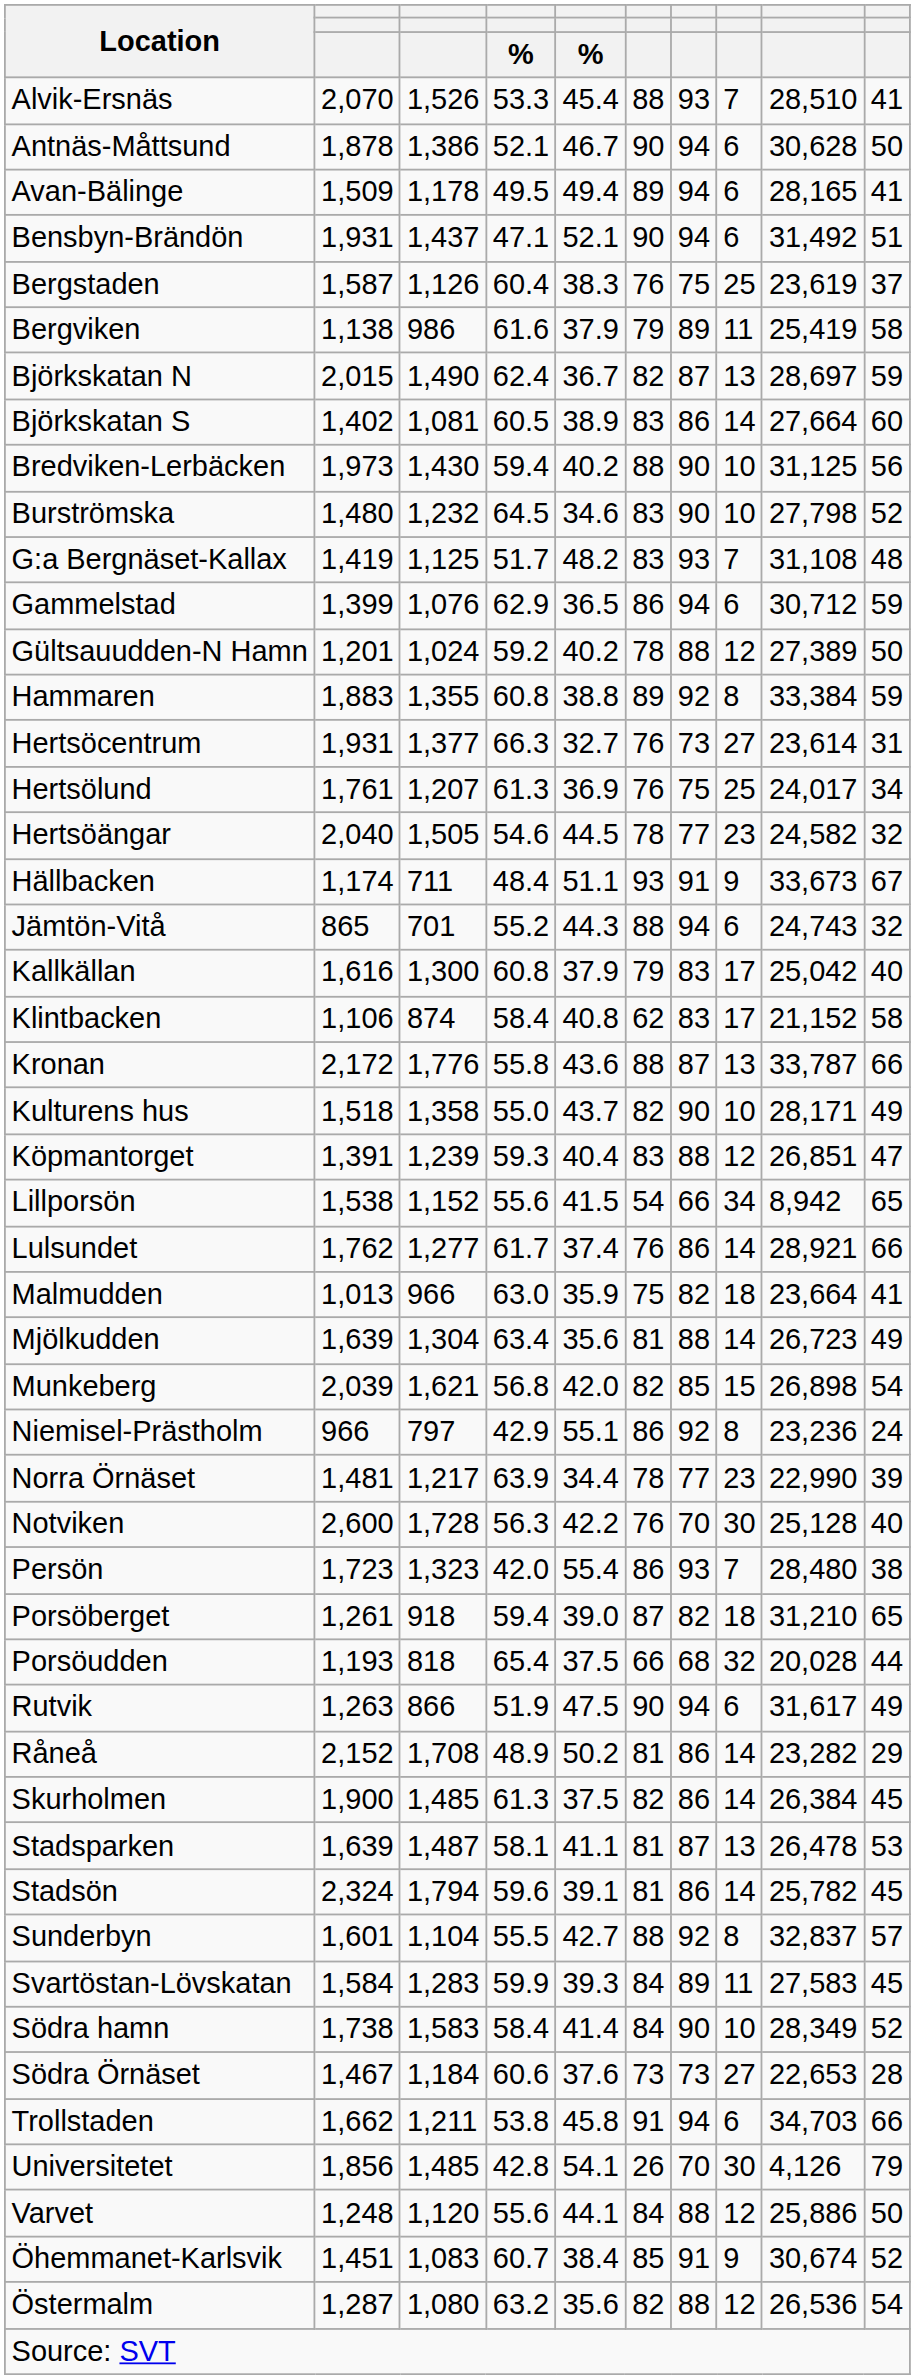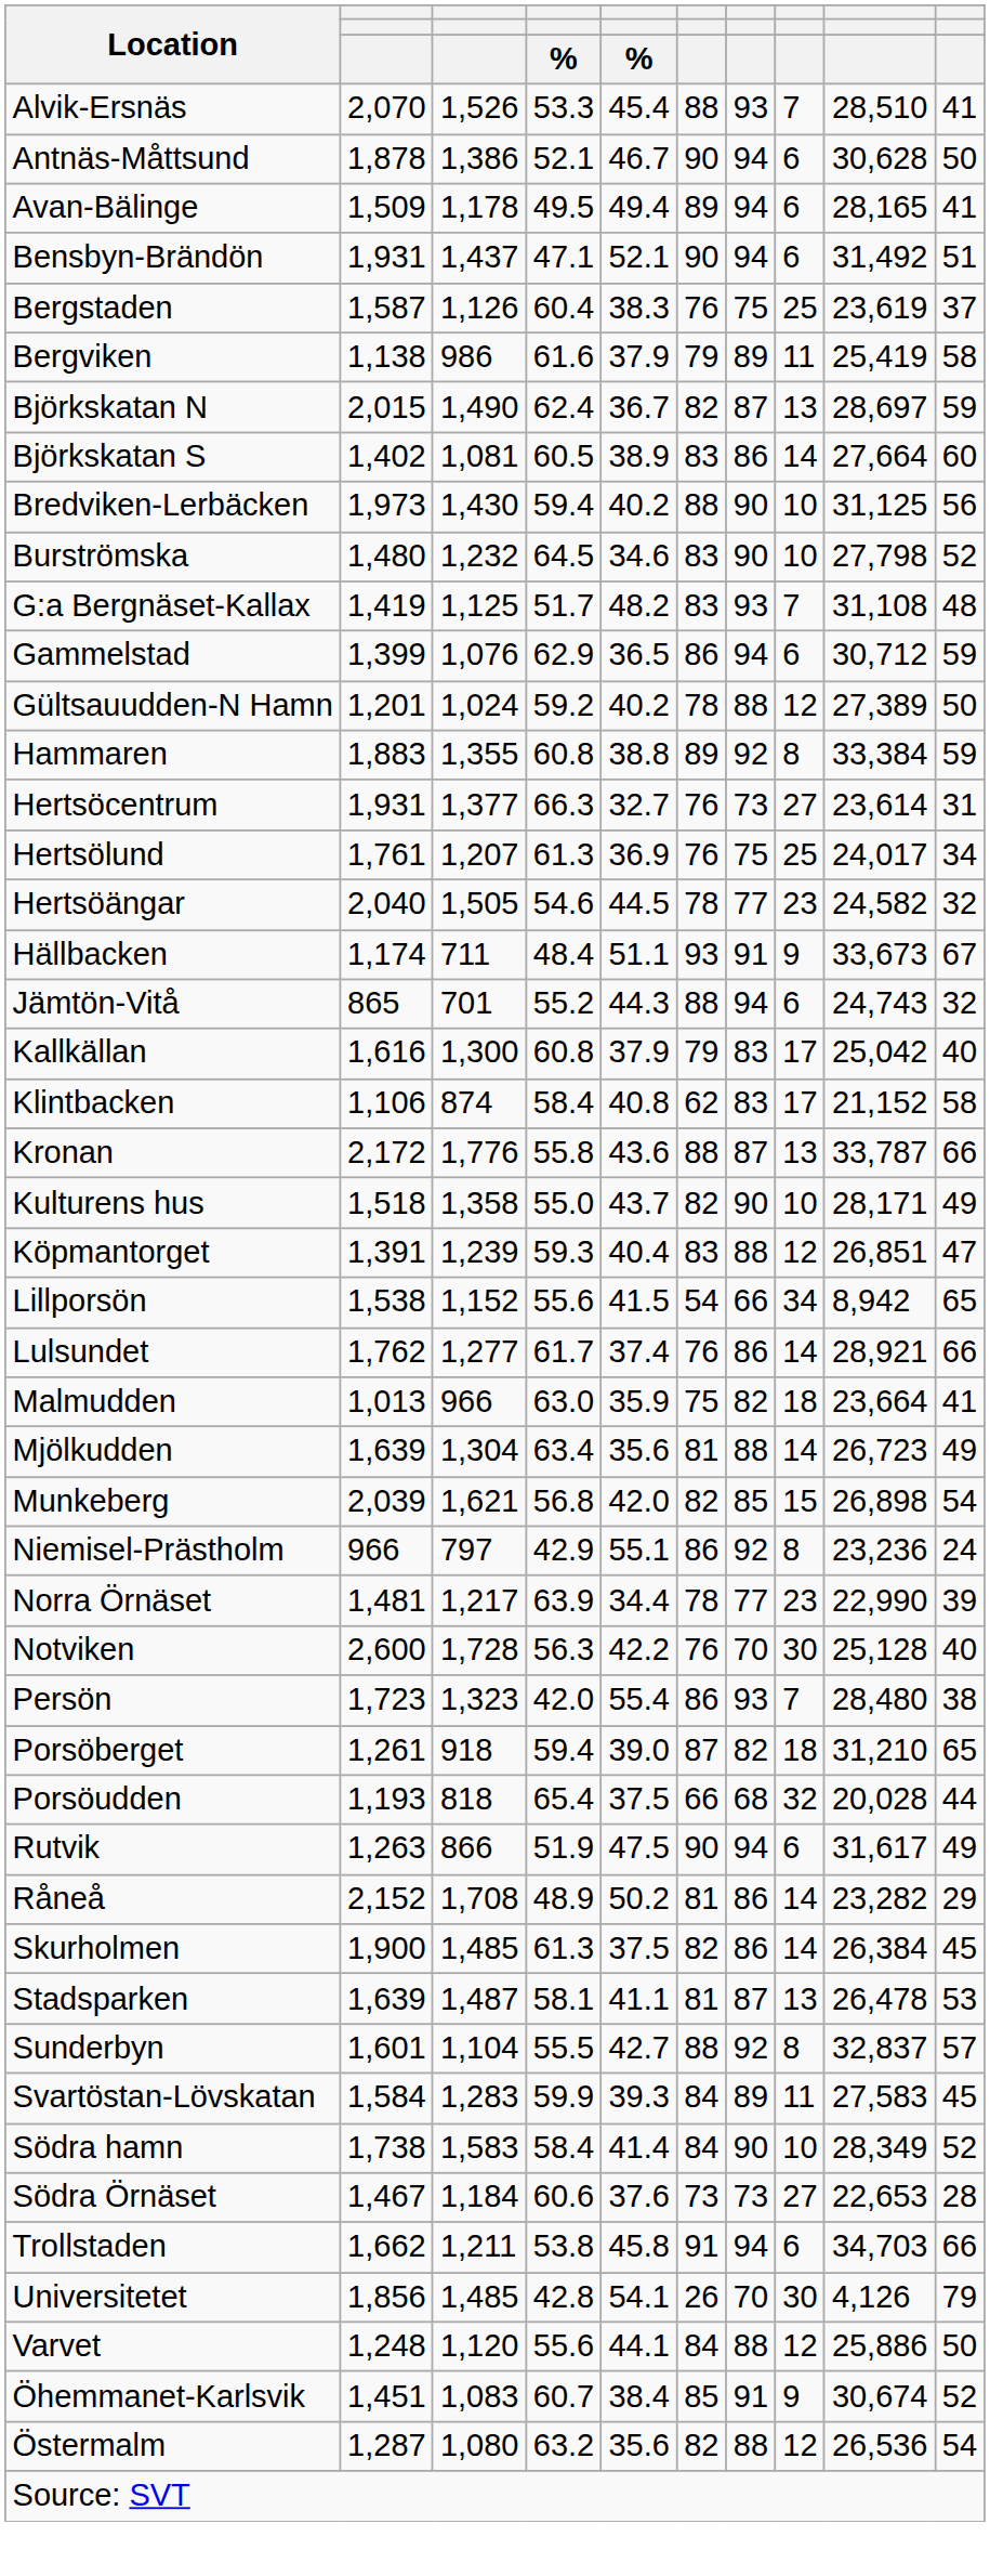- row: Stadsön | 2,324 | 1,794 | 59.6 | 39.1 | 81 | 86 | 14 | 25,782 | 45
